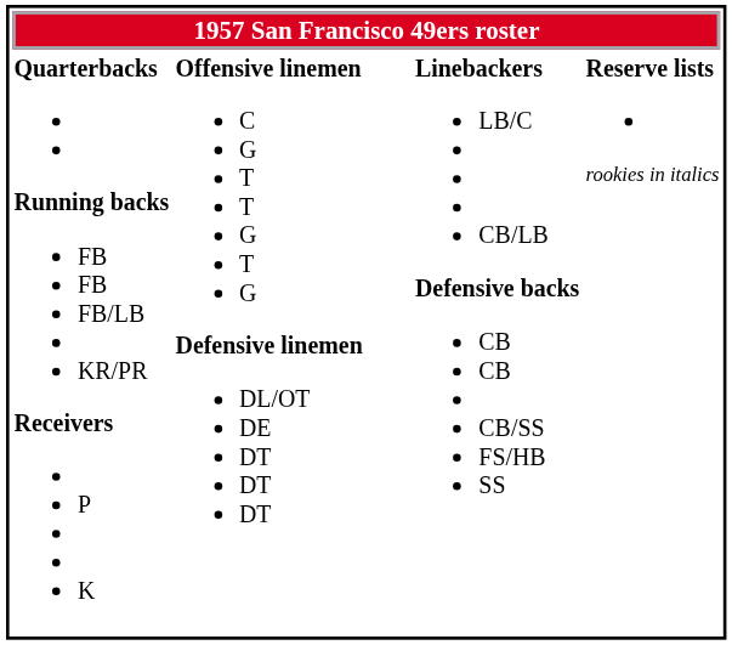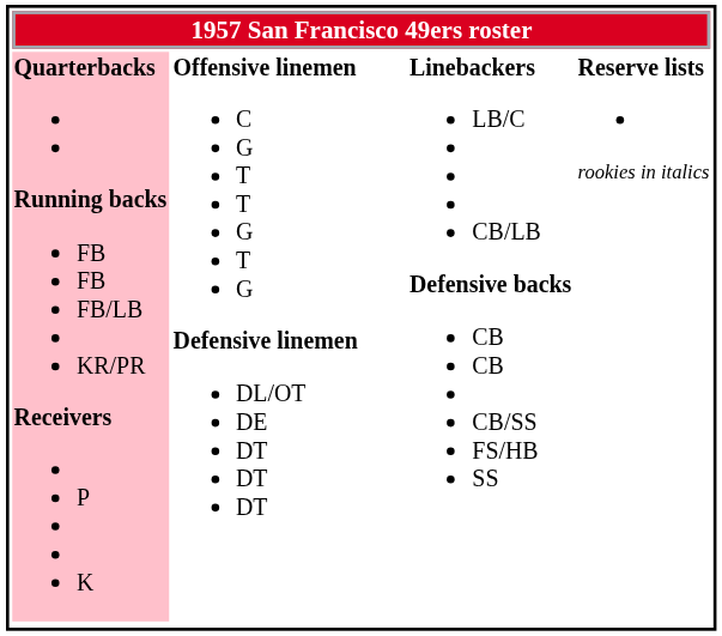Quarterbacks Running backs FB FB FB/LB KR/PR Receivers P K | column 1: no background -> pink background
